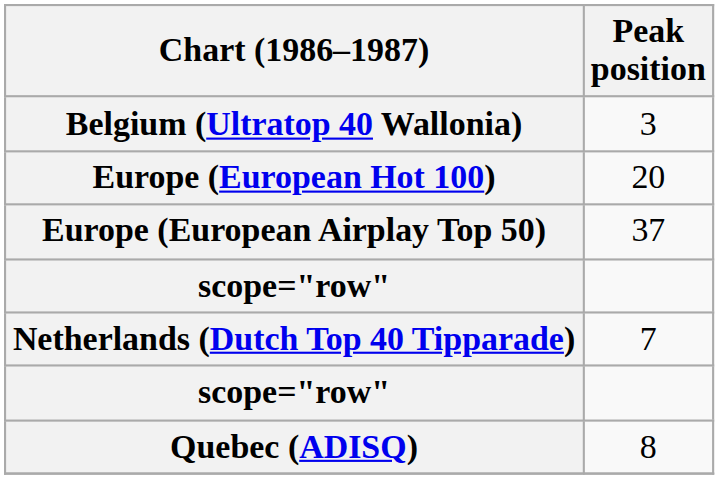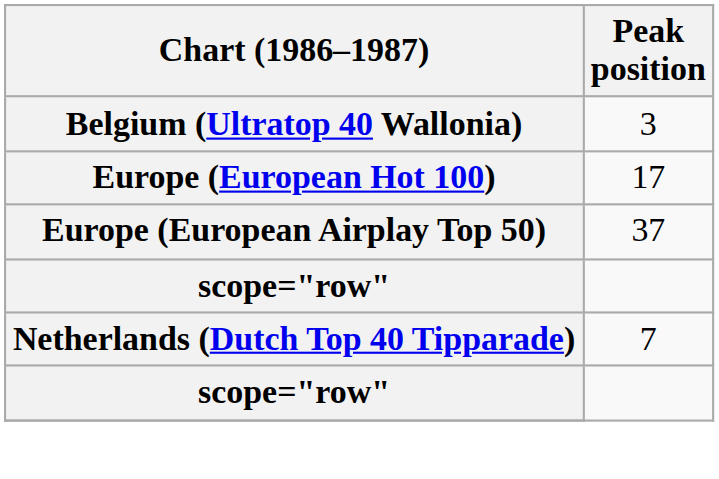Europe (European Hot 100) | Peak position: 20 -> 17
- row: Quebec (ADISQ) | 8
